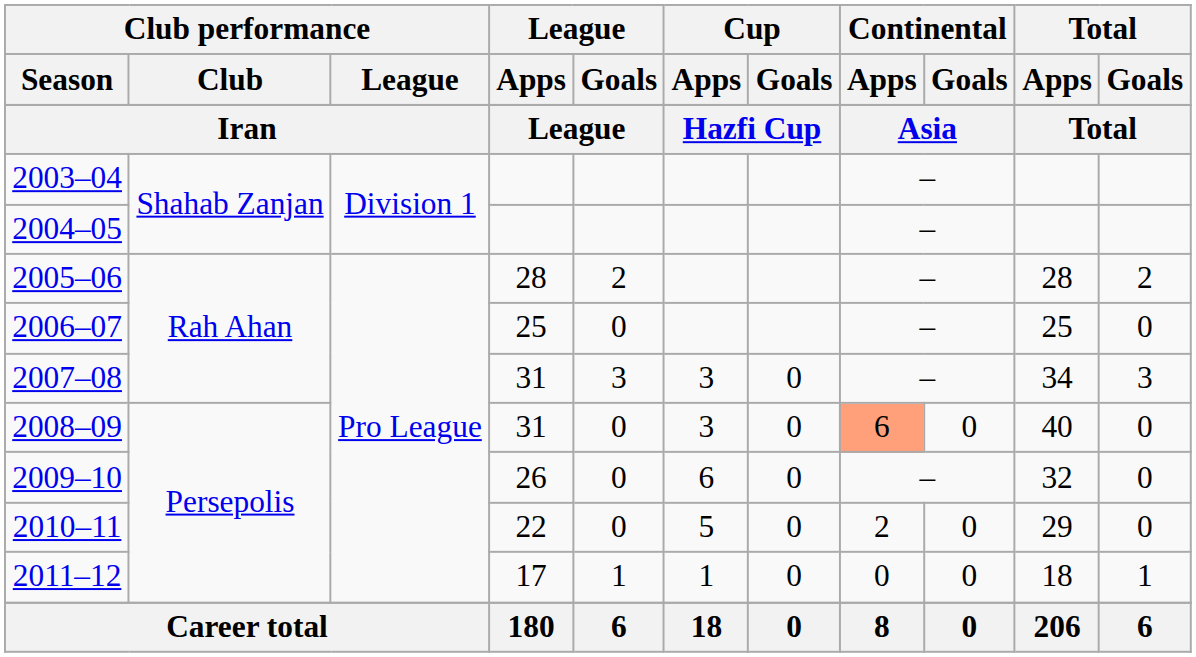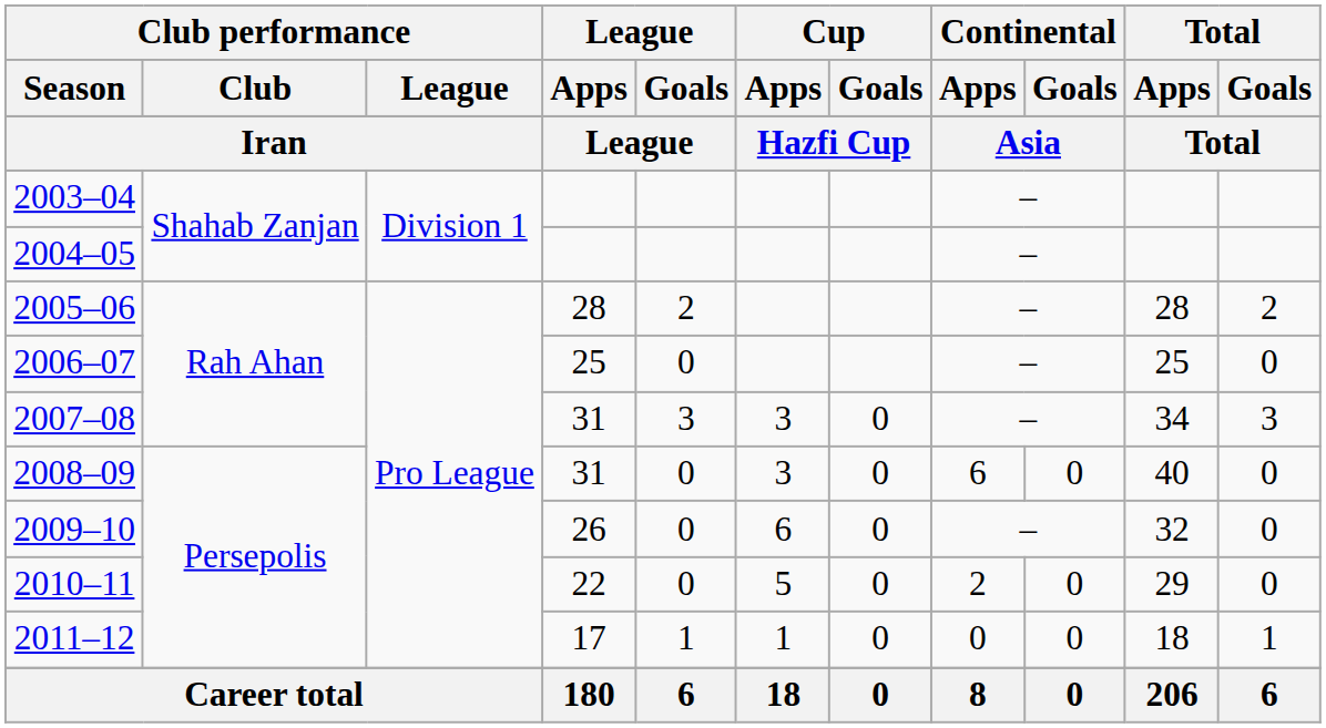2008–09 | Continental / Apps: lightsalmon background -> no background
